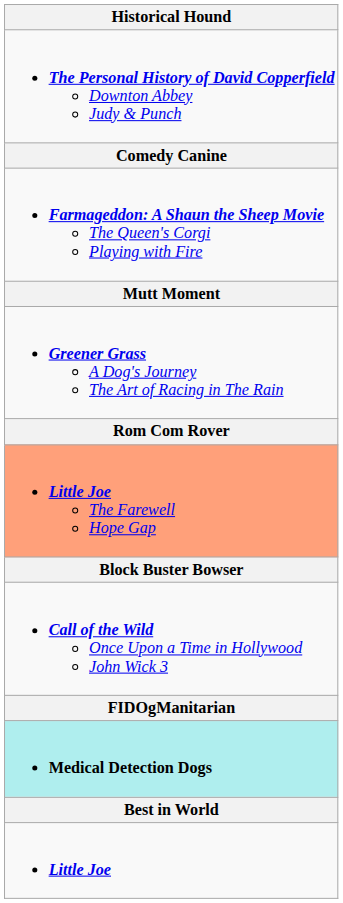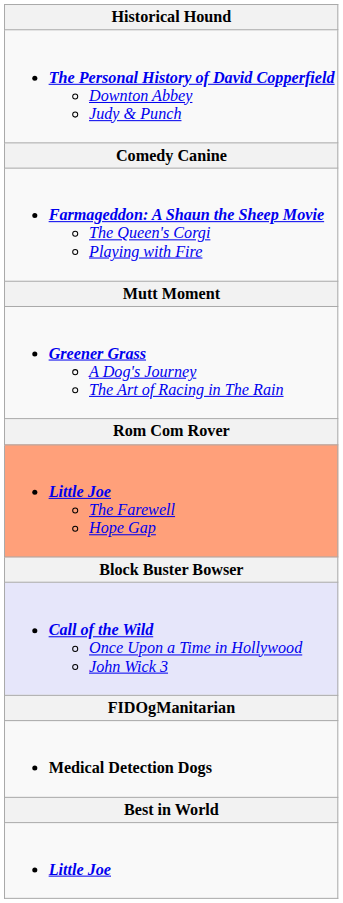row 10 | column 1: no background -> lavender background
row 12 | column 1: paleturquoise background -> no background
